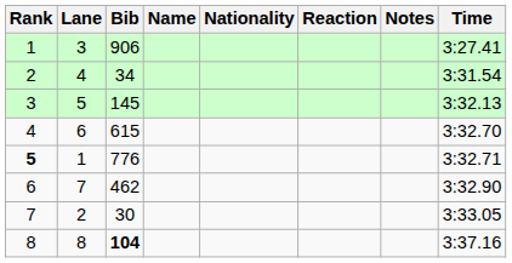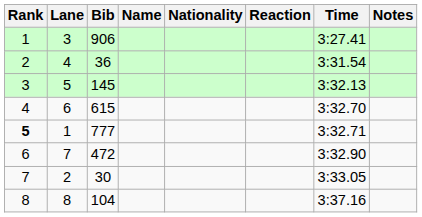columns swapped: Time <-> Notes
row 3 | Bib: 34 -> 36
row 6 | Bib: 776 -> 777
row 7 | Bib: 462 -> 472
row 9 | Bib: bold -> normal
